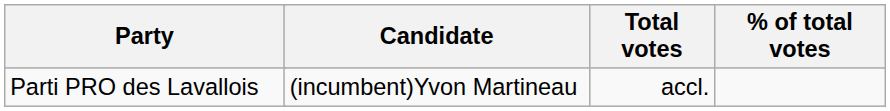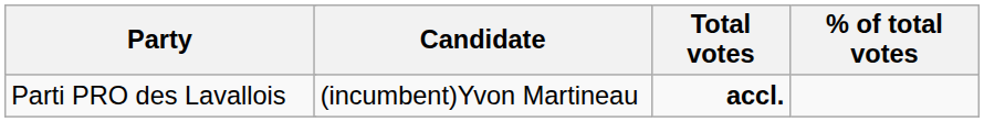Parti PRO des Lavallois | Total votes: normal -> bold
